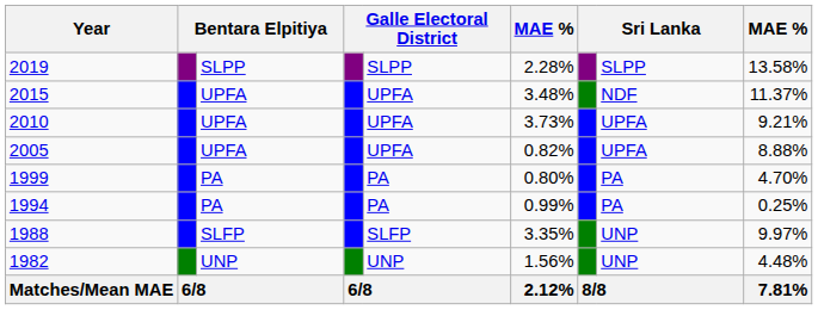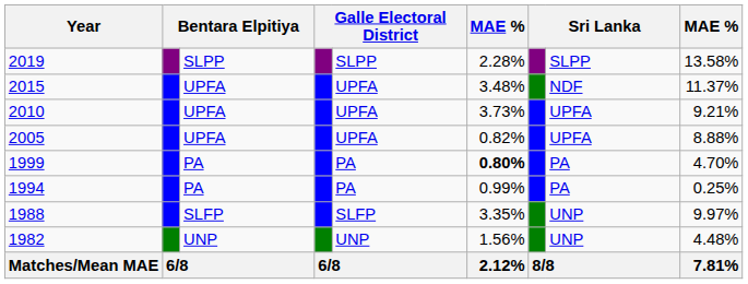1999 | column 6: normal -> bold
